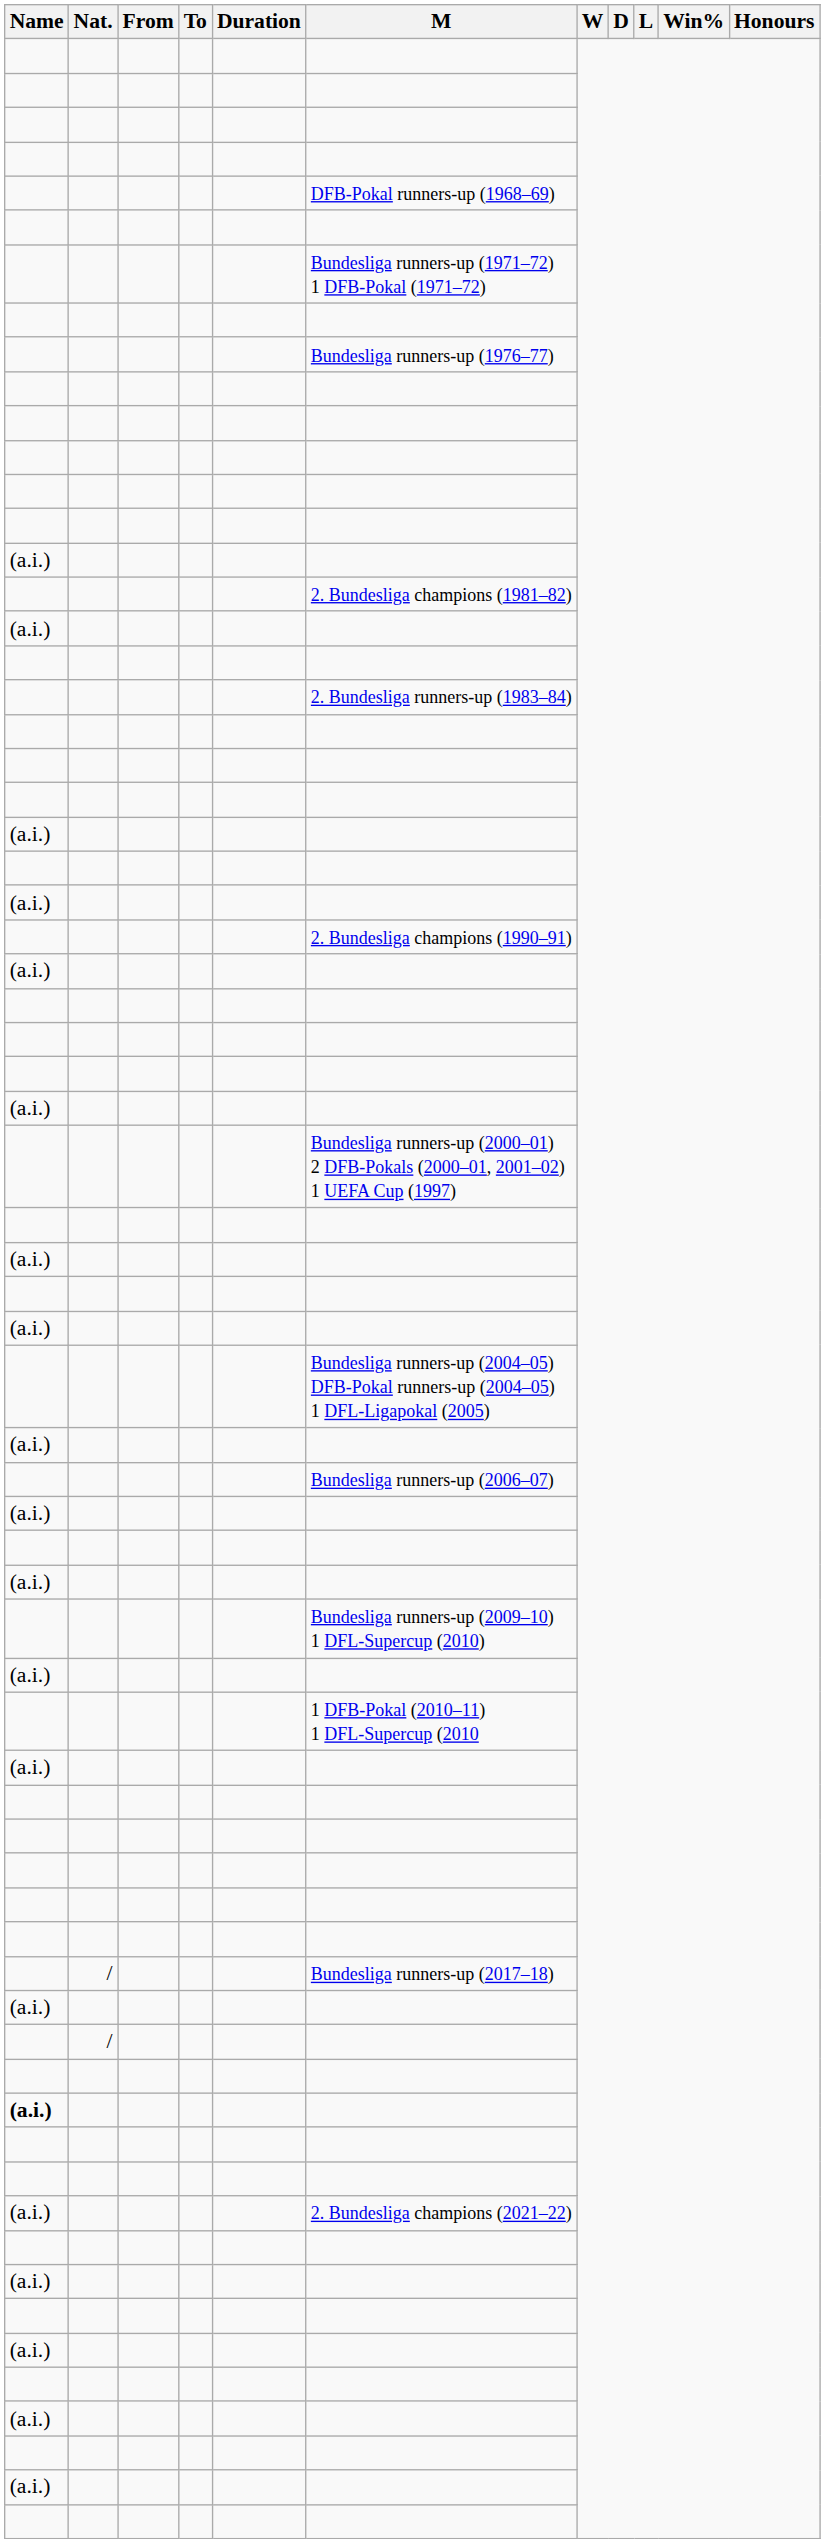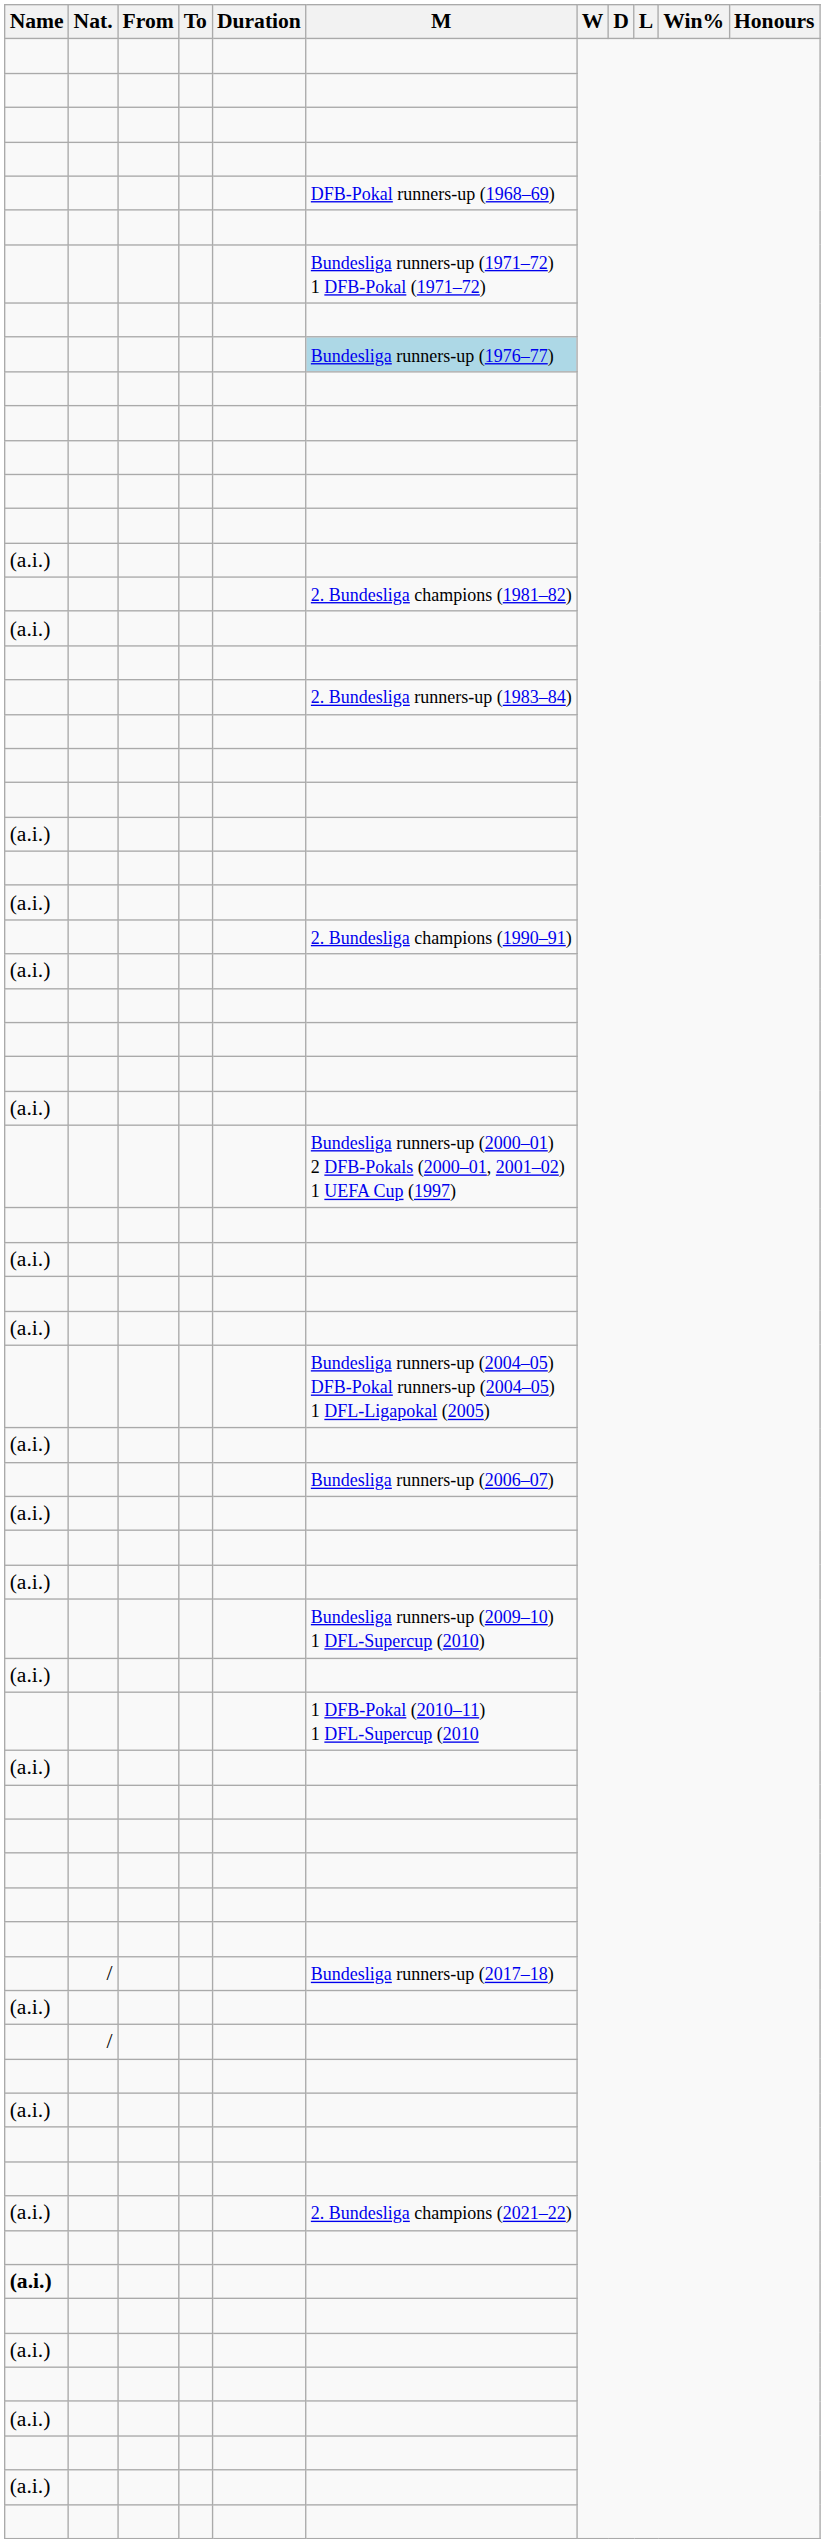row 10 | M: no background -> lightblue background
row 57 | Name: bold -> normal
row 62 | Name: normal -> bold
